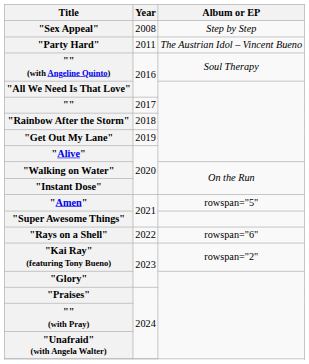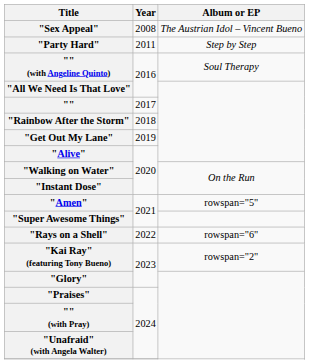"Sex Appeal" | Album or EP: Step by Step -> The Austrian Idol – Vincent Bueno
"Party Hard" | Album or EP: The Austrian Idol – Vincent Bueno -> Step by Step
